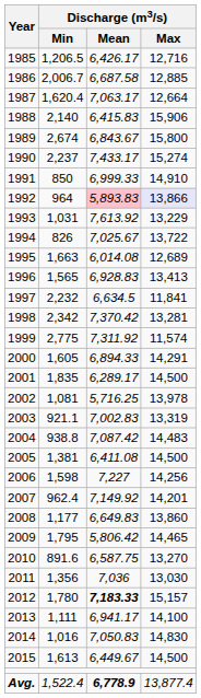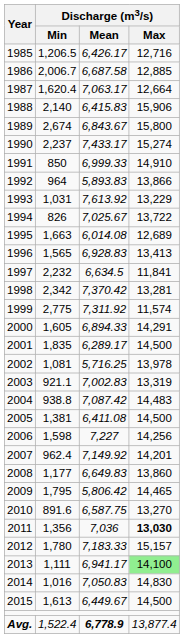1992 | Discharge (m3/s) / Mean: pink background -> no background
1992 | Discharge (m3/s) / Max: lavender background -> no background
2011 | Discharge (m3/s) / Max: normal -> bold
2012 | Discharge (m3/s) / Mean: bold -> normal
2013 | Discharge (m3/s) / Max: no background -> lightgreen background
